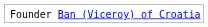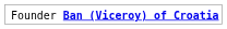Founder | column 2: normal -> bold
